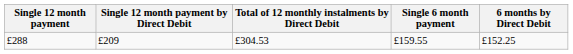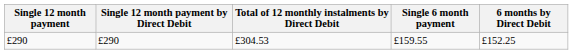row 2 | Single 12 month payment: £288 -> £290
row 2 | Single 12 month payment by Direct Debit: £209 -> £290
